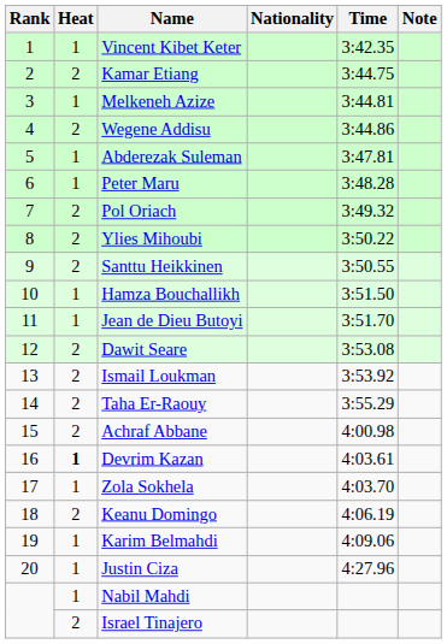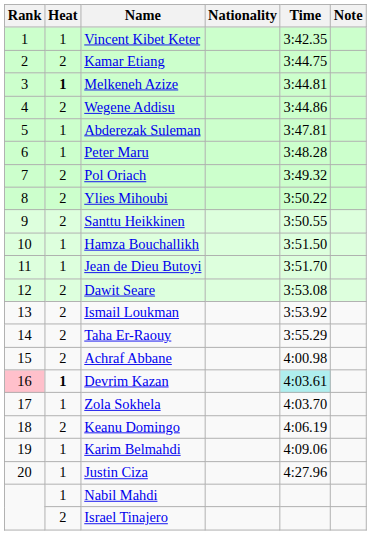Melkeneh Azize | Heat: normal -> bold
Devrim Kazan | Rank: no background -> pink background
Devrim Kazan | Time: no background -> paleturquoise background
